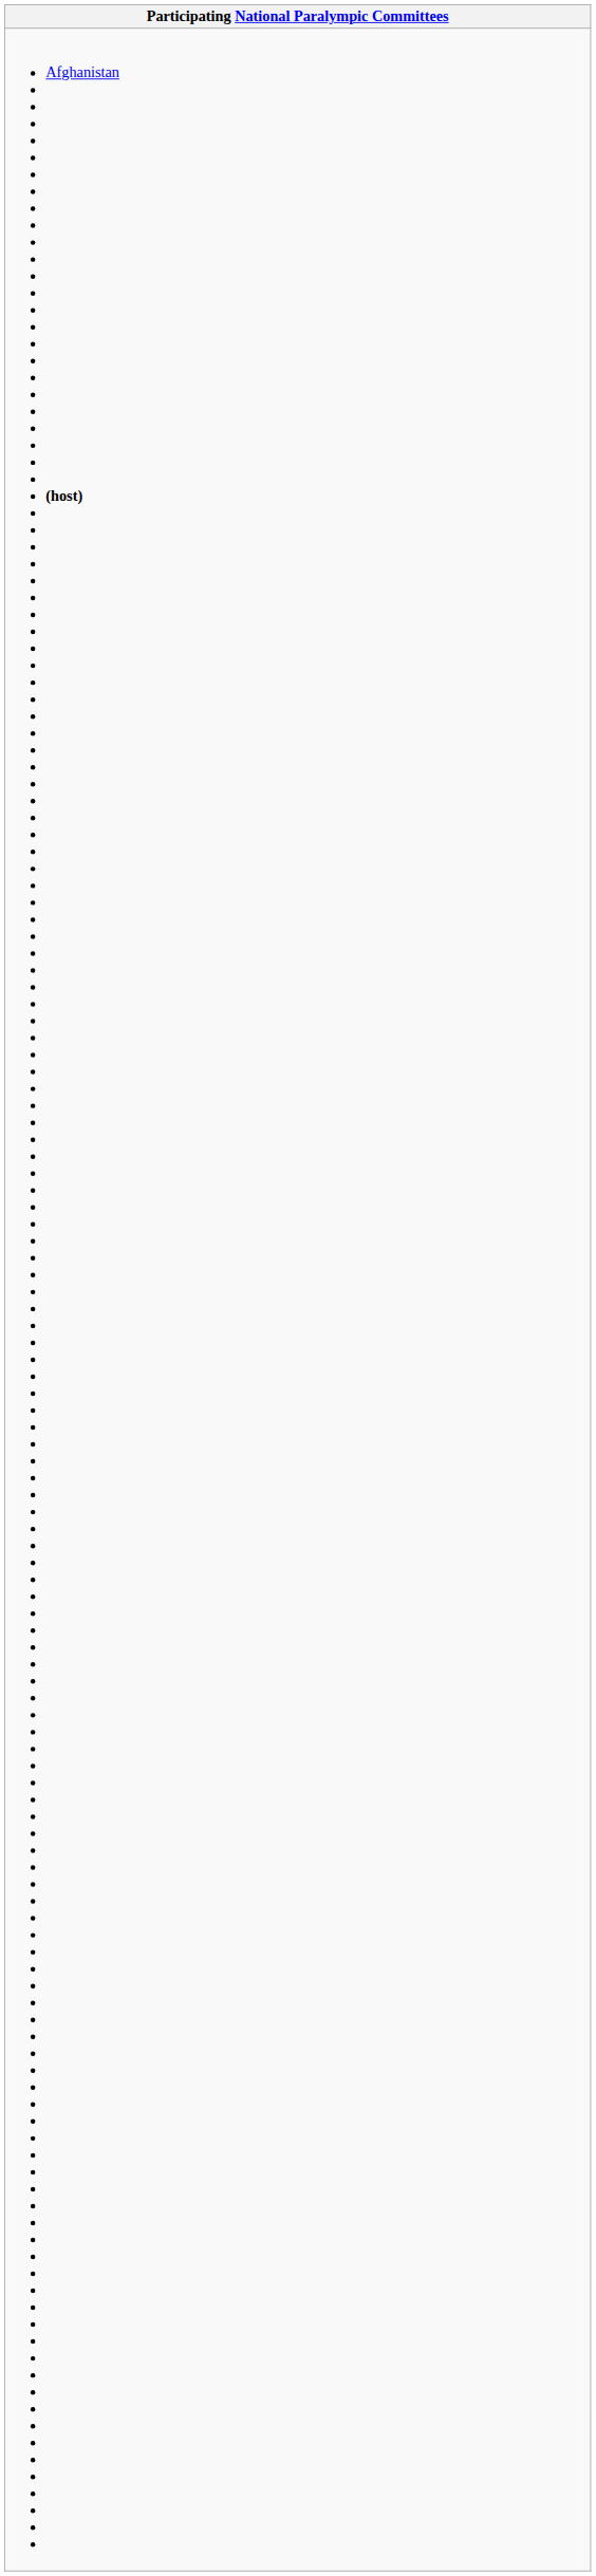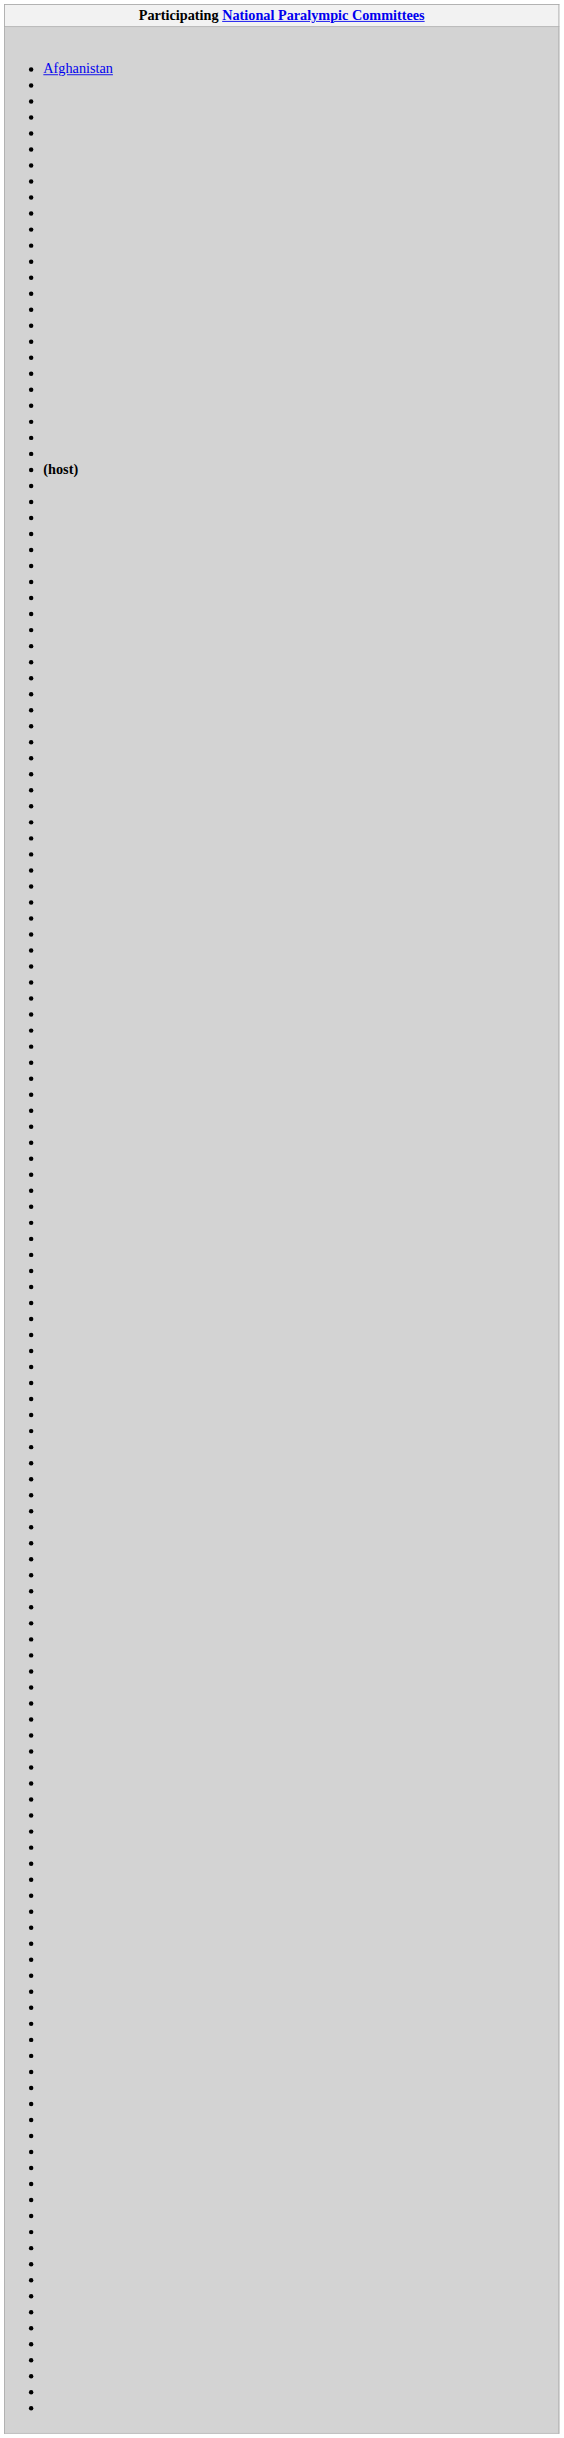row 2 | column 1: no background -> lightgrey background
